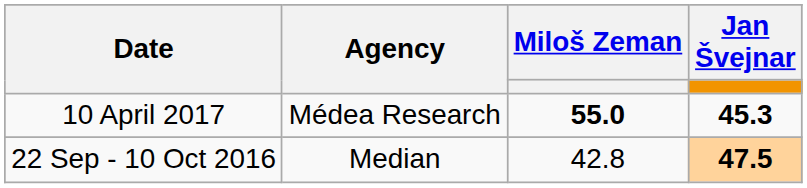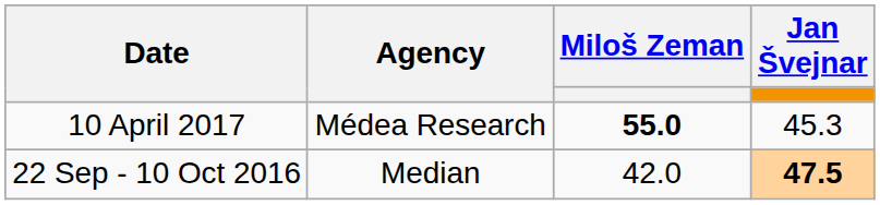10 April 2017 | Jan Švejnar: bold -> normal
22 Sep - 10 Oct 2016 | Miloš Zeman: 42.8 -> 42.0
